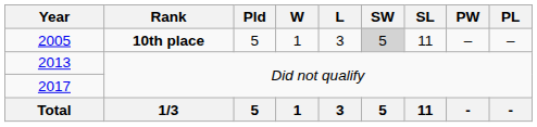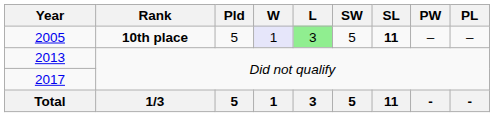2005 | W: no background -> lavender background
2005 | L: no background -> lightgreen background
2005 | SW: lightgrey background -> no background
2005 | SL: normal -> bold
